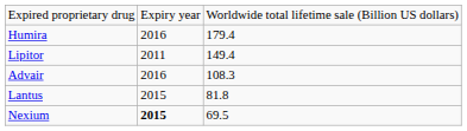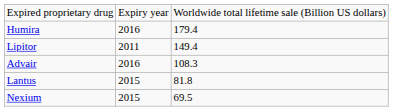Nexium | column 2: bold -> normal
